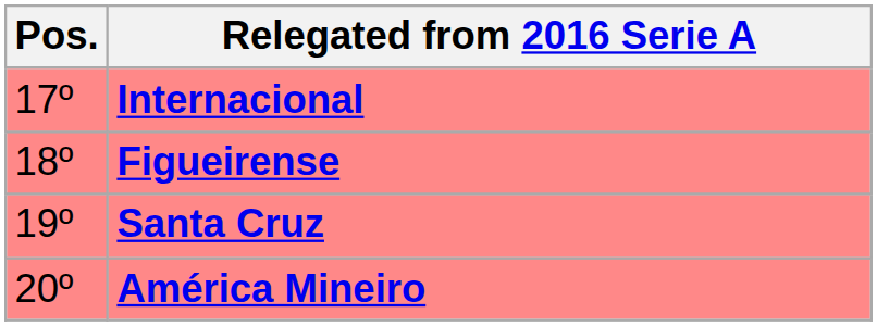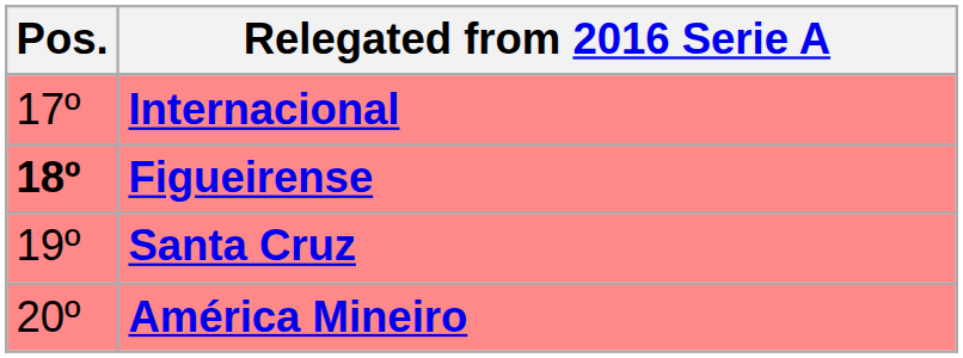Figueirense | Pos.: normal -> bold
